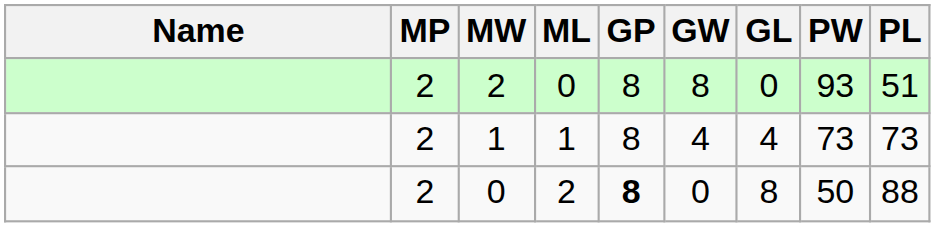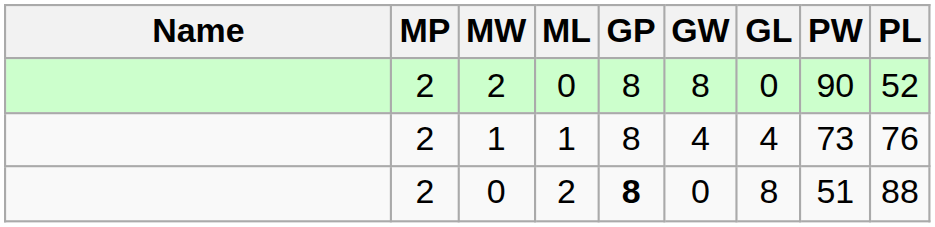row 2 | PW: 93 -> 90
row 2 | PL: 51 -> 52
row 3 | PL: 73 -> 76
row 4 | PW: 50 -> 51
